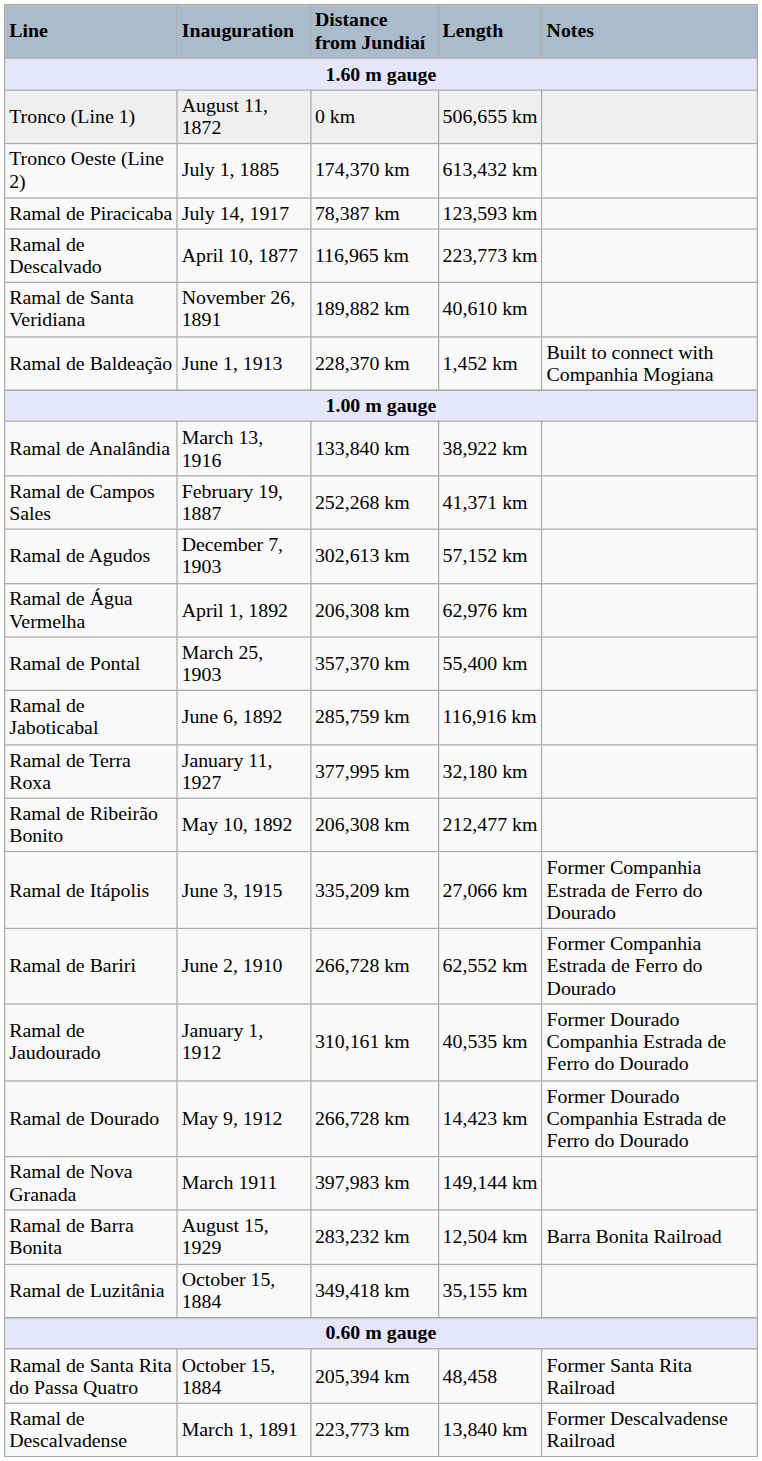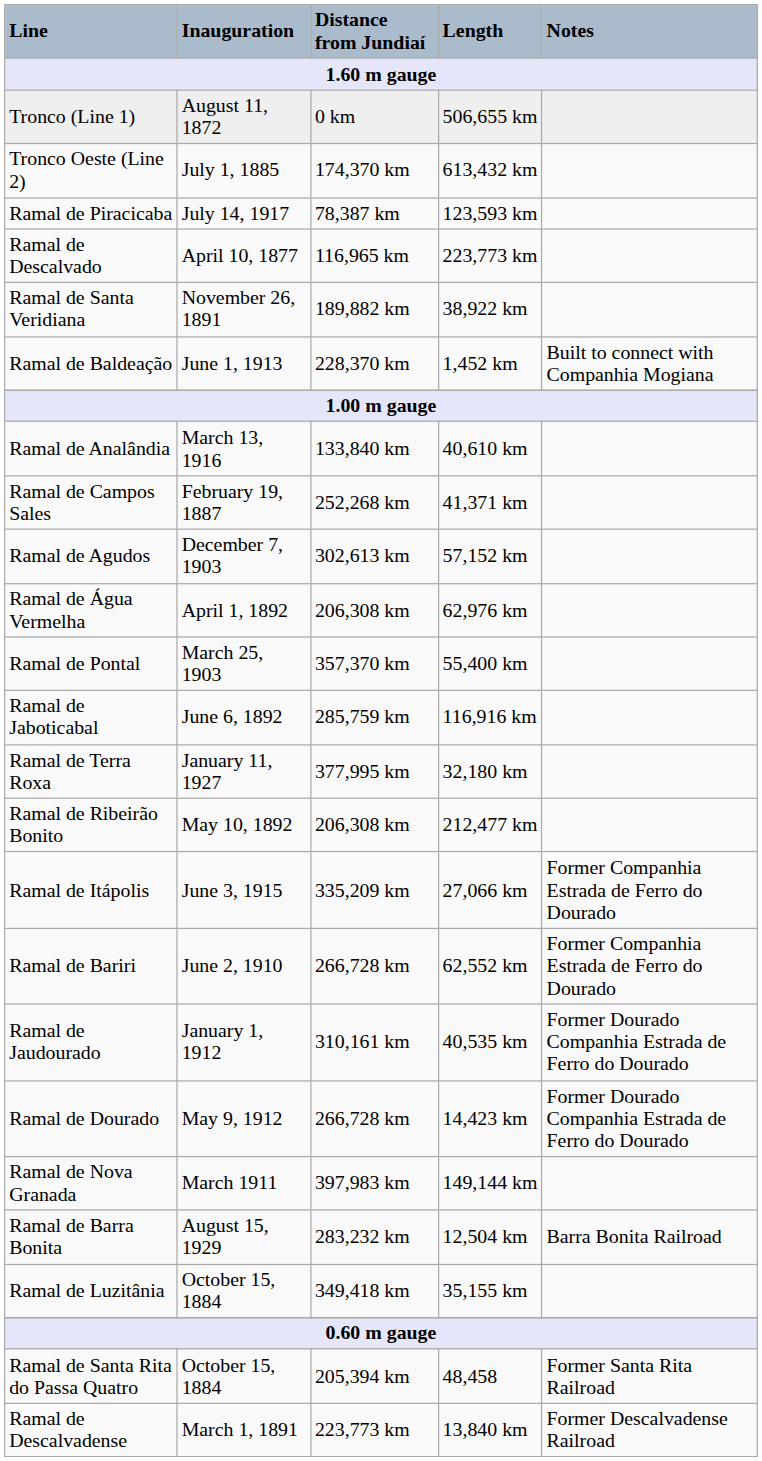Ramal de Santa Veridiana | Length: 40,610 km -> 38,922 km
Ramal de Analândia | Length: 38,922 km -> 40,610 km
